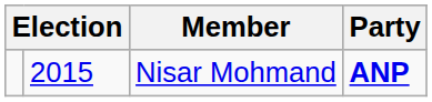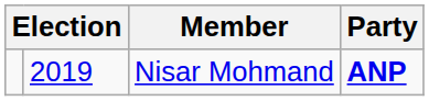Nisar Mohmand | column 2: 2015 -> 2019
